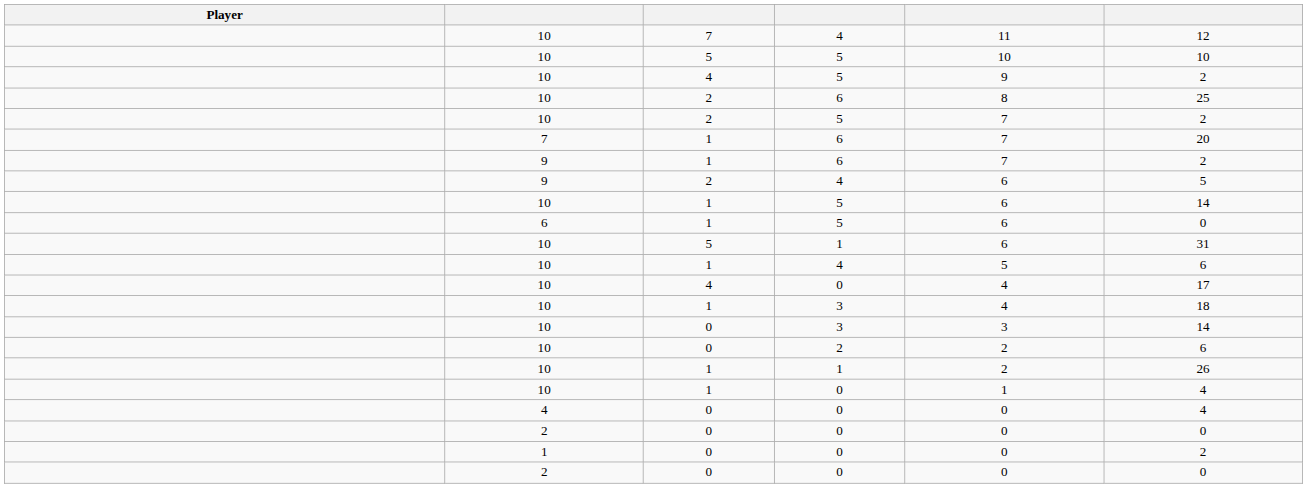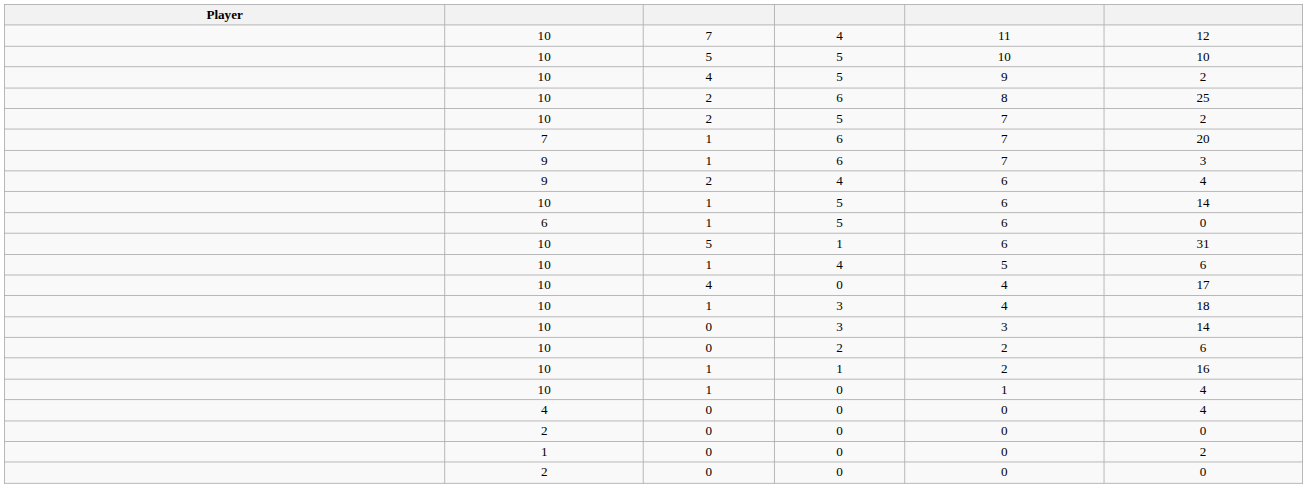row 8 | column 6: 2 -> 3
row 9 | column 6: 5 -> 4
row 18 | column 6: 26 -> 16
